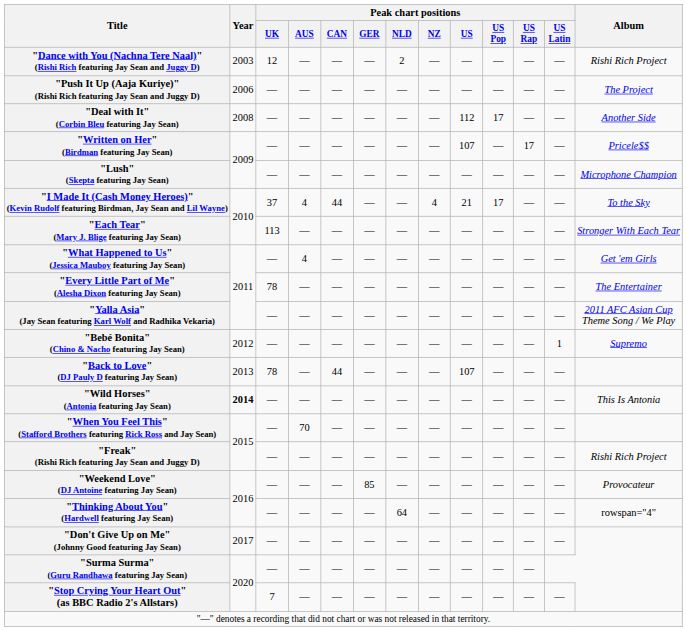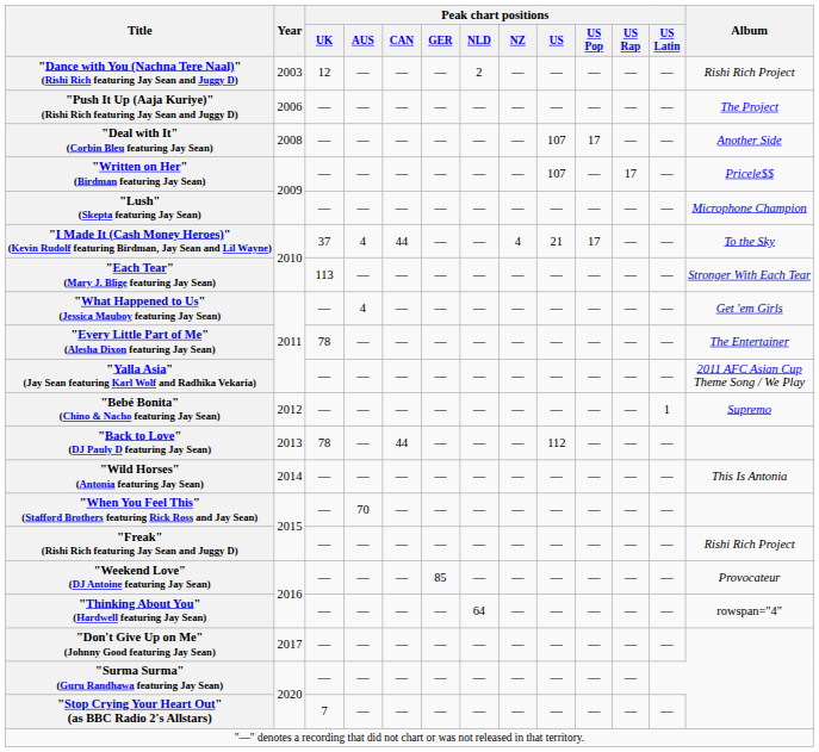"Deal with It" (Corbin Bleu featuring Jay Sean) | Peak chart positions / US: 112 -> 107
"Back to Love" (DJ Pauly D featuring Jay Sean) | Peak chart positions / US: 107 -> 112
"Wild Horses" (Antonia featuring Jay Sean) | Year: bold -> normal
